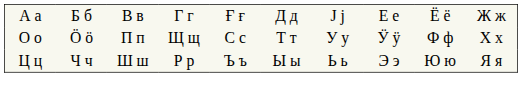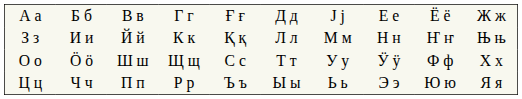+ row: З з | И и | Й й | К к | Қ қ | Л л | М м | Н н | Ҥ ҥ | Њ њ
О о | column 3: П п -> Ш ш
Ц ц | column 3: Ш ш -> П п
